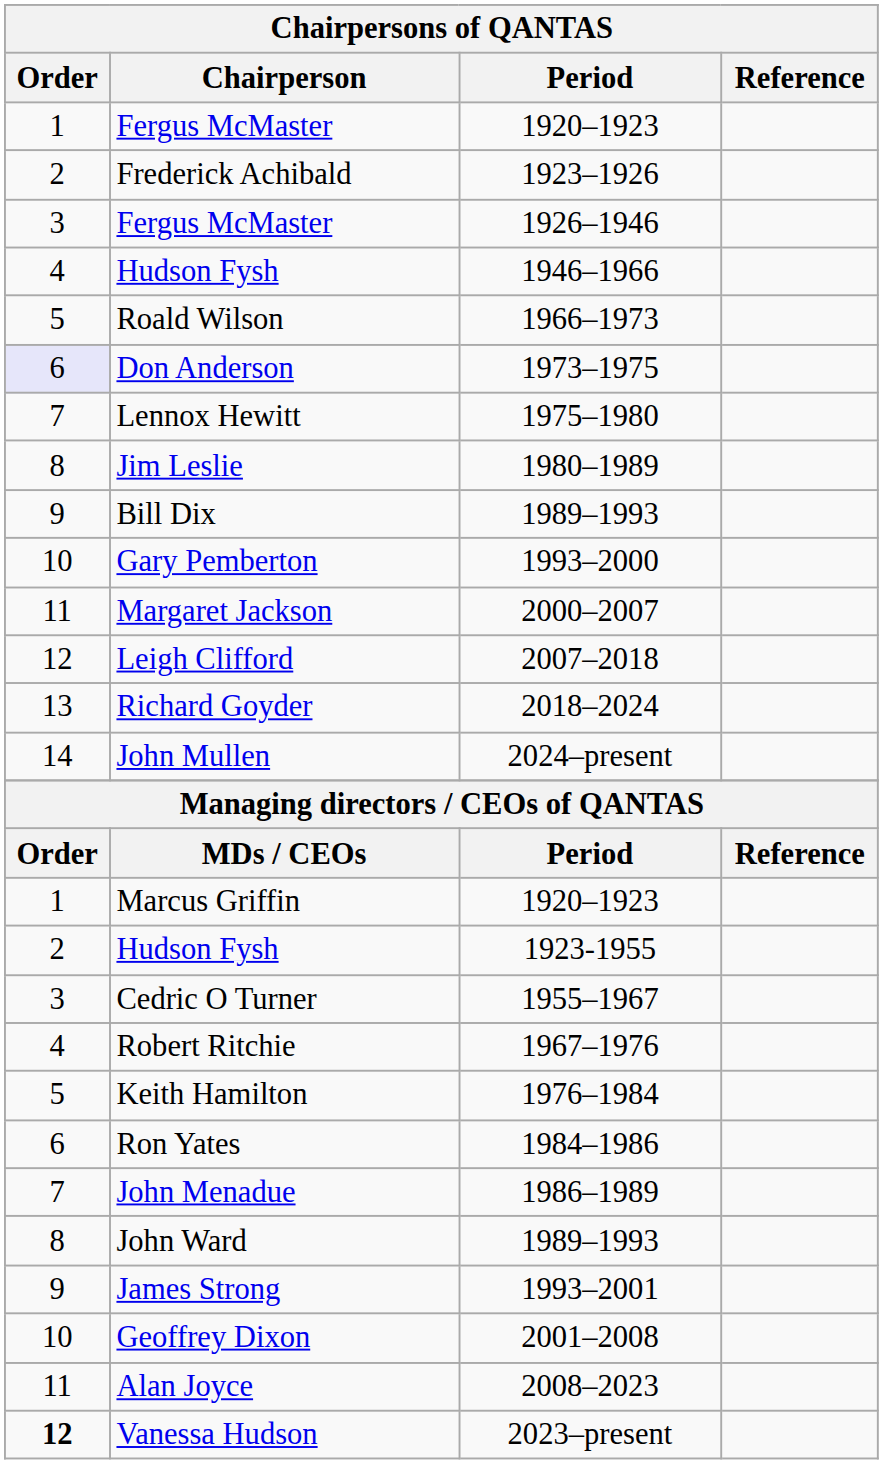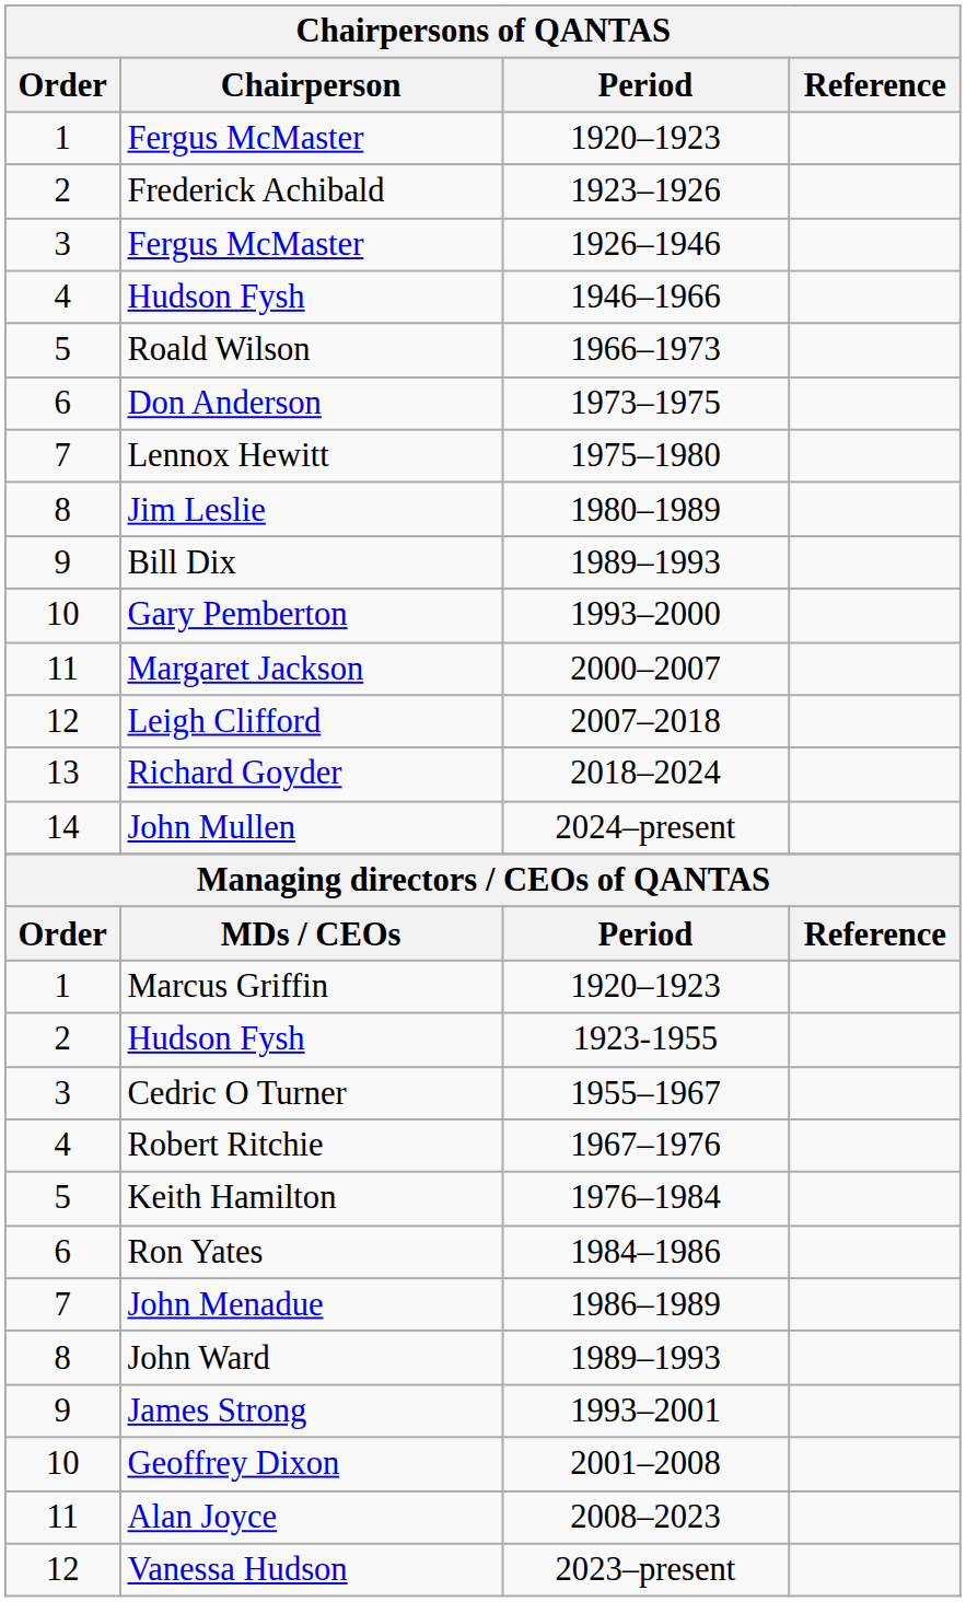Don Anderson | Order: lavender background -> no background
Vanessa Hudson | Order: bold -> normal
